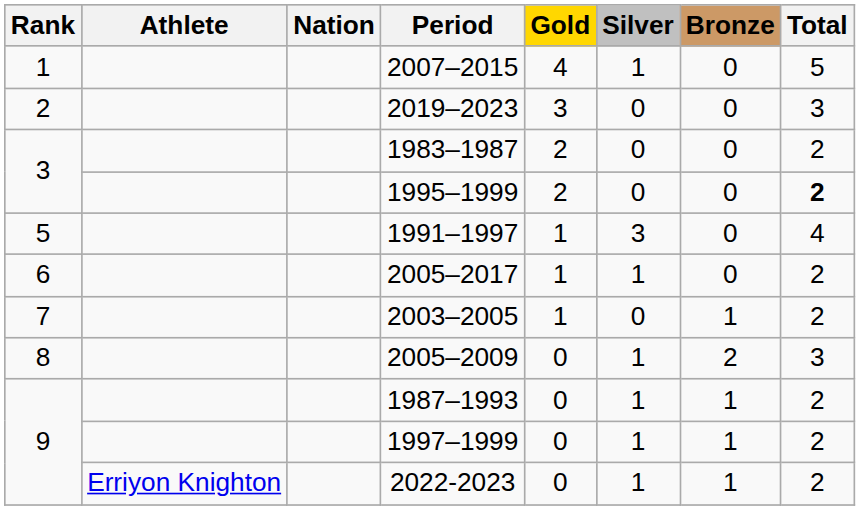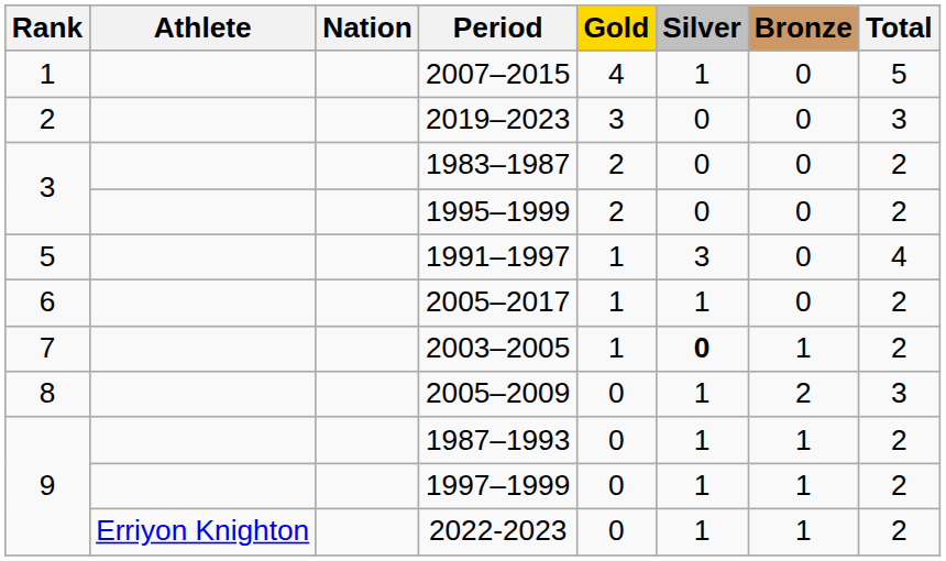1995–1999 | Total: bold -> normal
2003–2005 | Silver: normal -> bold
